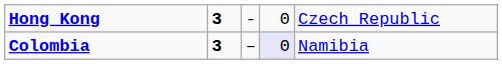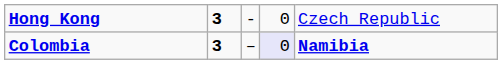Colombia | column 5: normal -> bold
